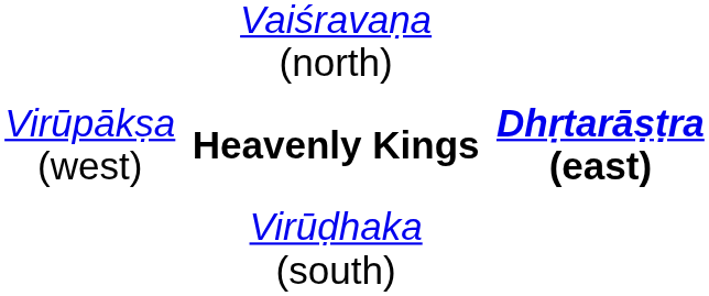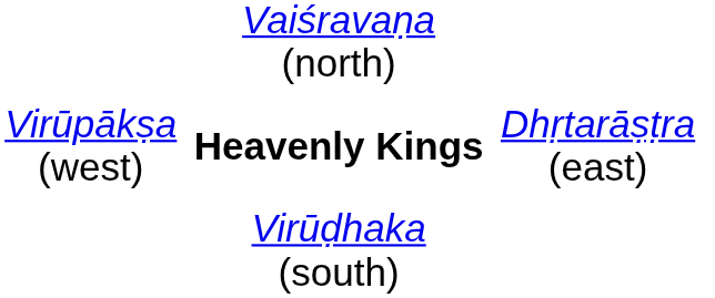Virūpākṣa (west) | column 3: bold -> normal
